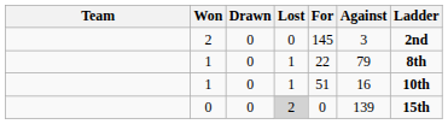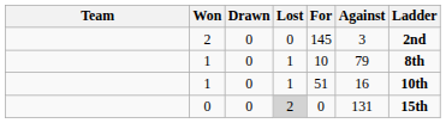row 3 | For: 22 -> 10
row 5 | Against: 139 -> 131
